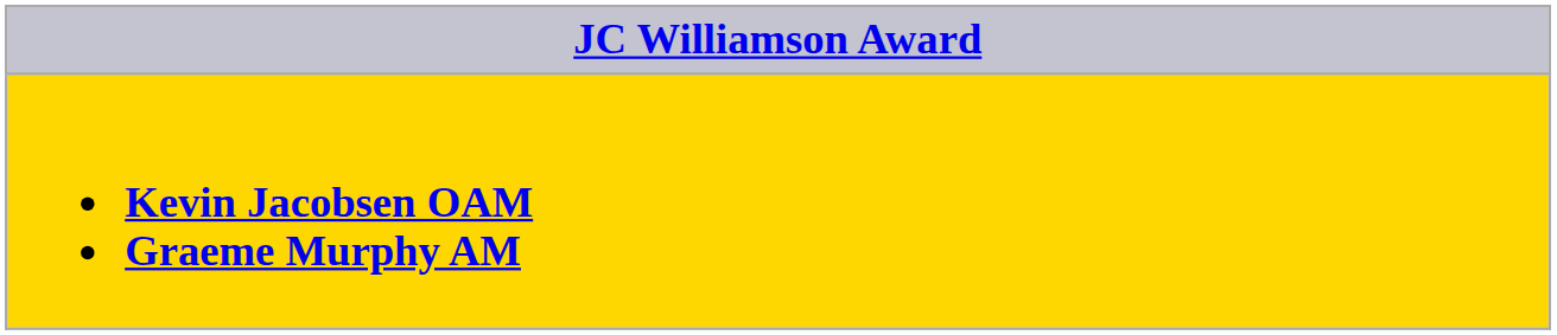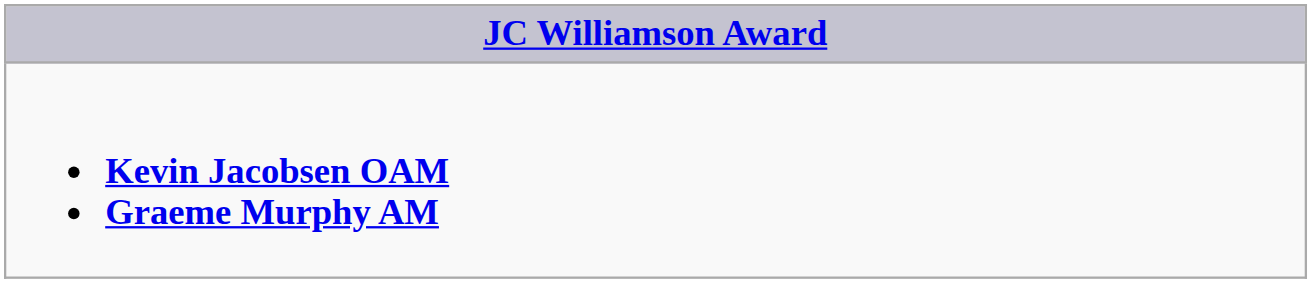row 2 | column 1: gold background -> no background
